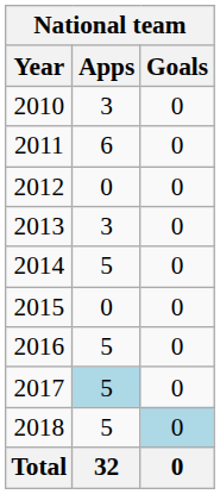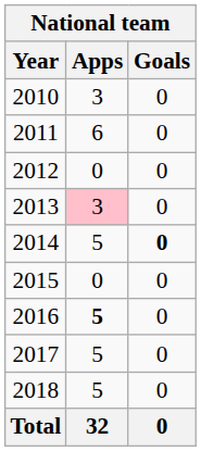2013 | Apps: no background -> pink background
2014 | Goals: normal -> bold
2016 | Apps: normal -> bold
2017 | Apps: lightblue background -> no background
2018 | Goals: lightblue background -> no background
